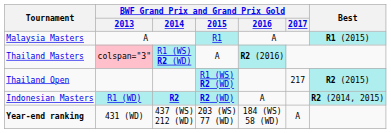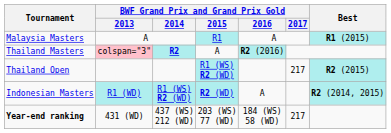Thailand Masters | BWF Grand Prix and Grand Prix Gold / 2014: R1 (WS) R2 (WD) -> R2
Indonesian Masters | BWF Grand Prix and Grand Prix Gold / 2014: R2 -> R1 (WS) R2 (WD)
Year-end ranking | BWF Grand Prix and Grand Prix Gold / 2017: A -> 217
